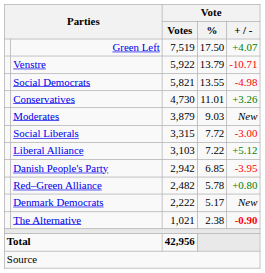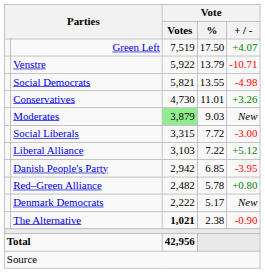Moderates | Vote / Votes: no background -> lightgreen background
The Alternative | Vote / Votes: normal -> bold
The Alternative | Vote / + / -: bold -> normal
